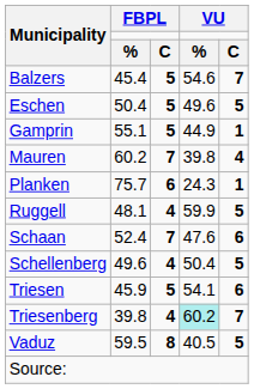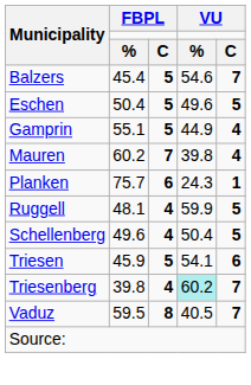Gamprin | column 5: 1 -> 4
- row: Schaan | 52.4 | 7 | 47.6 | 6
Vaduz | column 5: 5 -> 7
